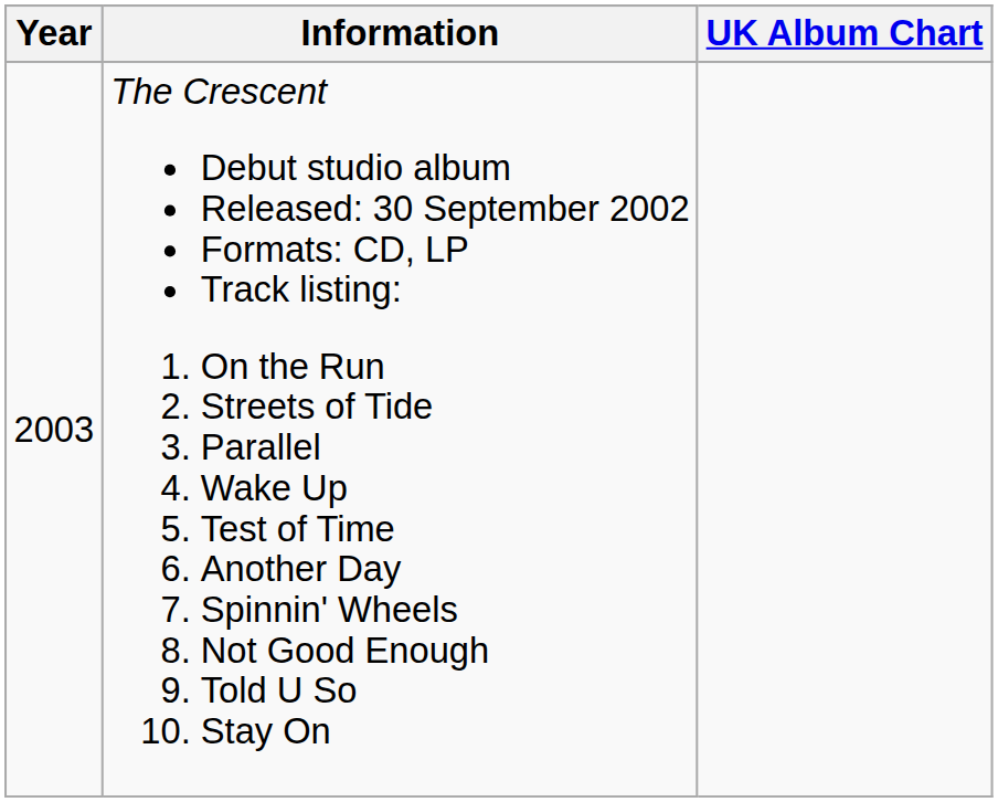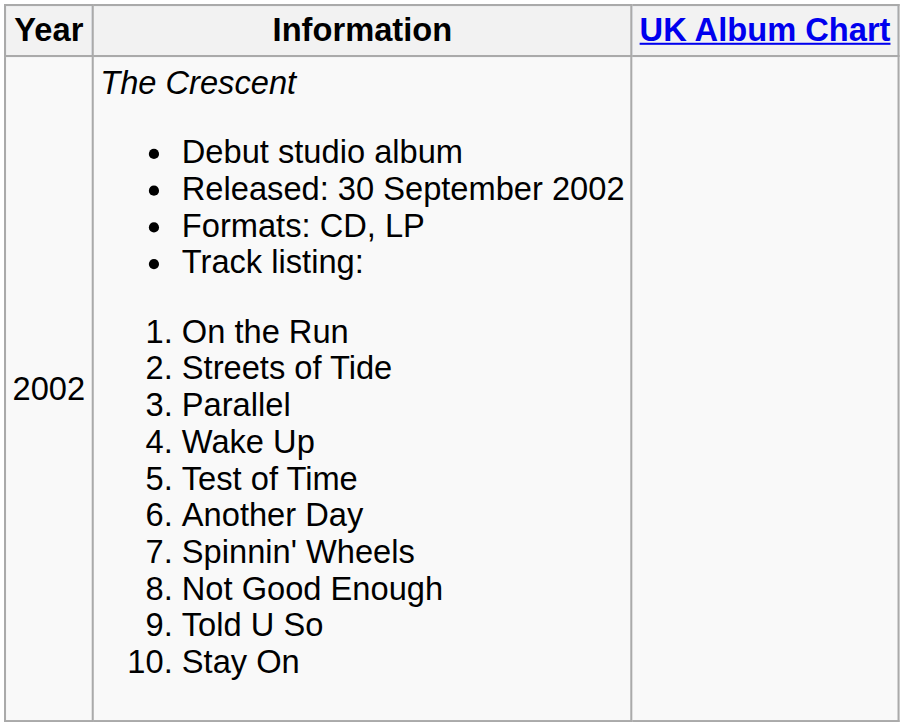row 2 | Year: 2003 -> 2002
